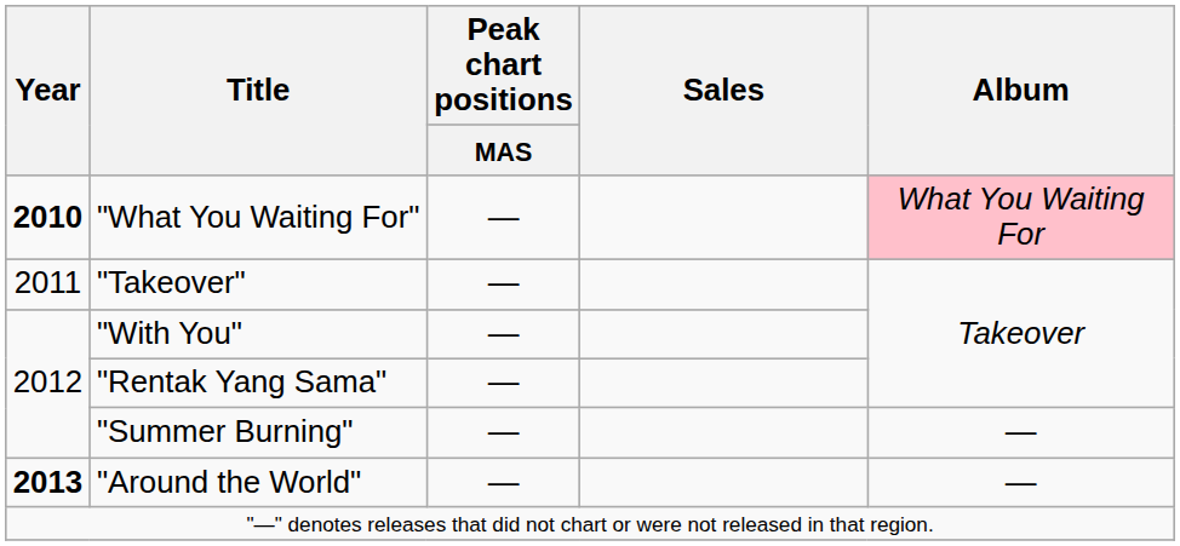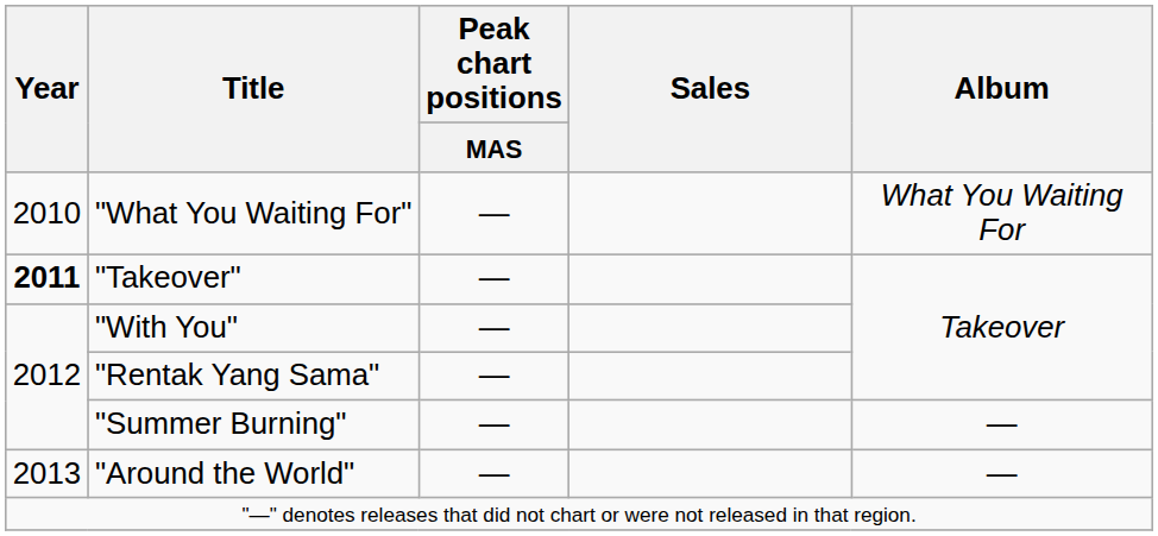"What You Waiting For" | Year: bold -> normal
"What You Waiting For" | Album: pink background -> no background
"Takeover" | Year: normal -> bold
"Around the World" | Year: bold -> normal
